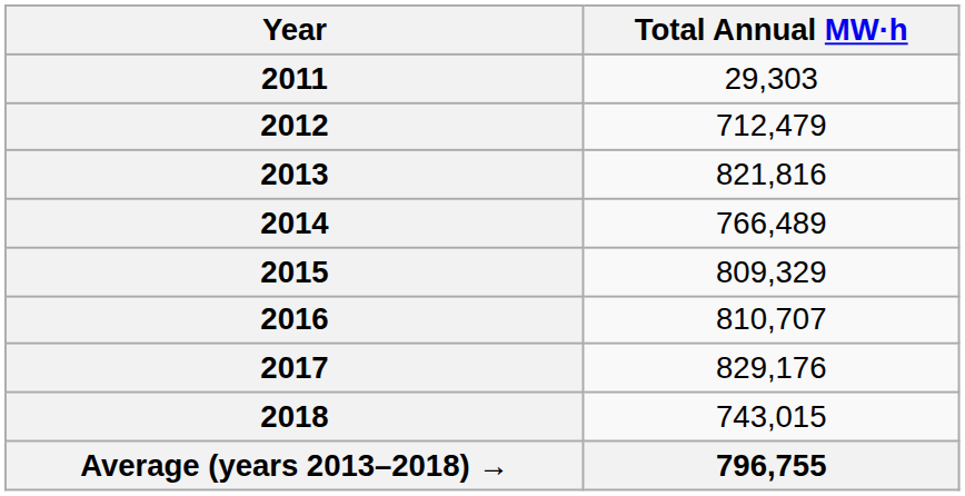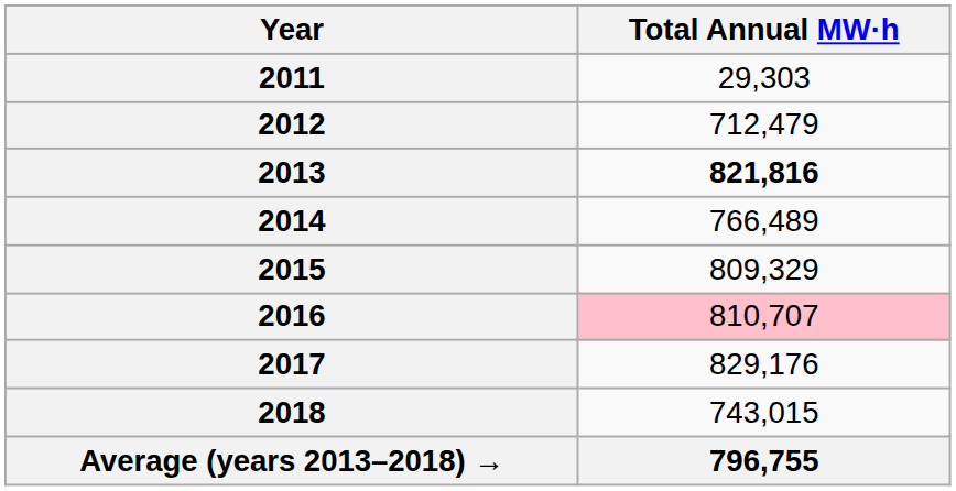2013 | Total Annual MW·h: normal -> bold
2016 | Total Annual MW·h: no background -> pink background
